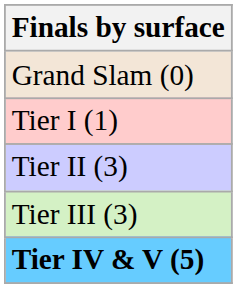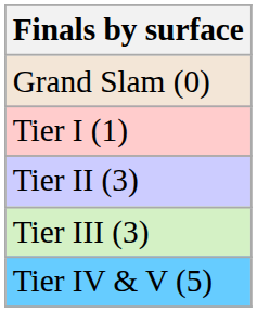row 6 | column 1: bold -> normal
